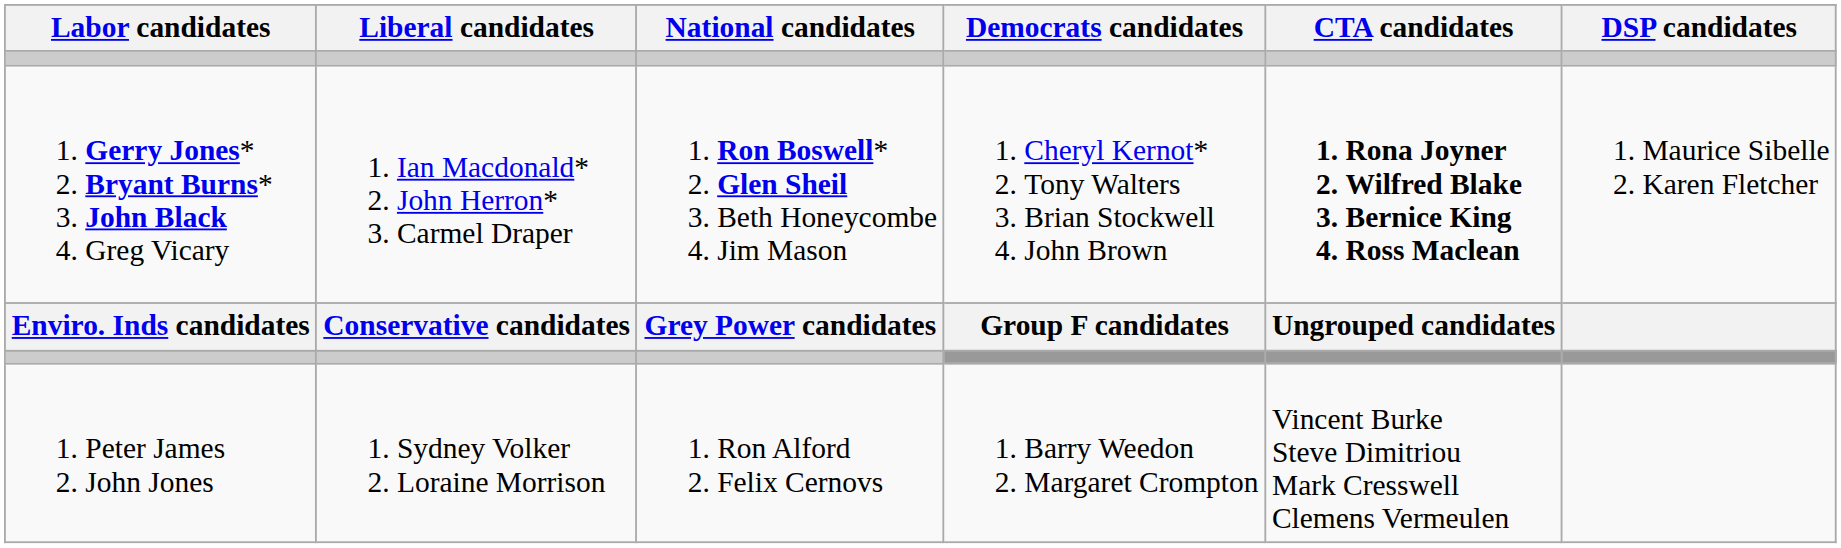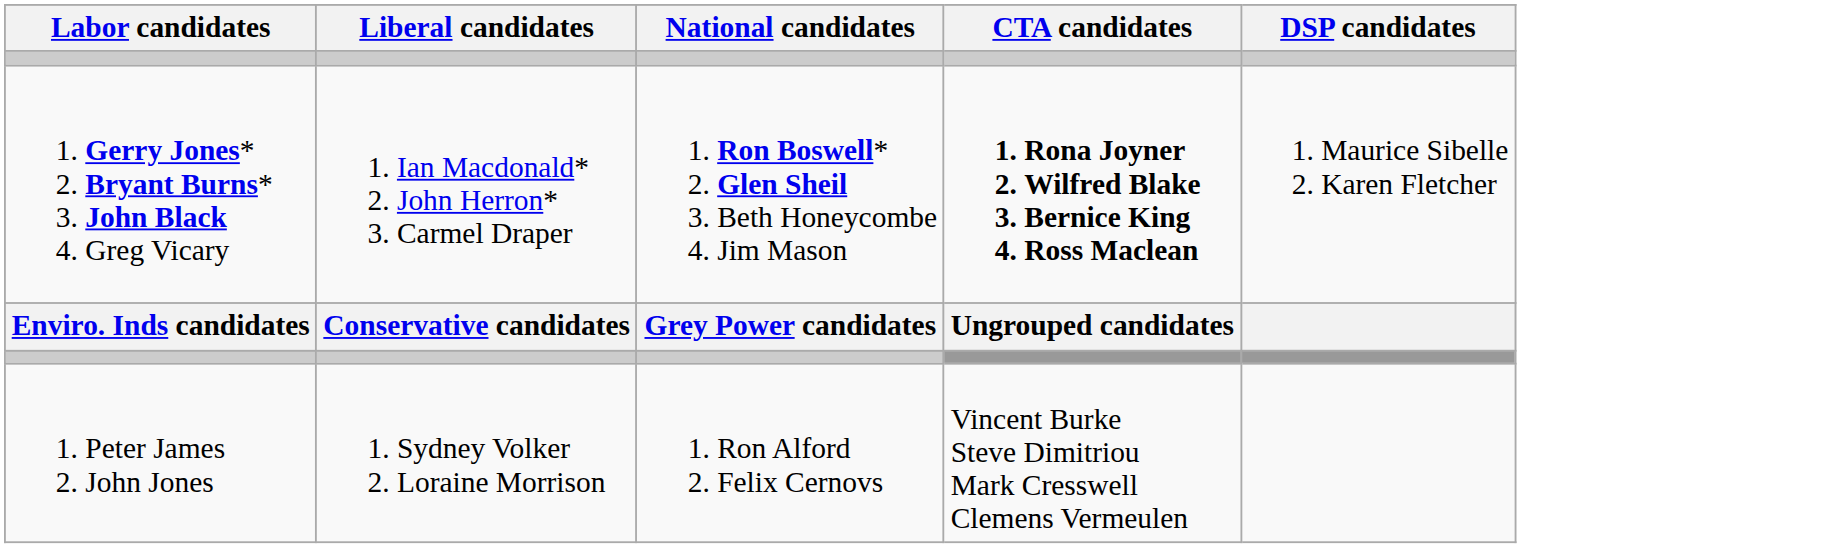- column: Democrats candidates | Cheryl Kernot* Tony Walters Brian Stockwell John Brown | Group F candidates | Barry Weedon Margaret Crompton
